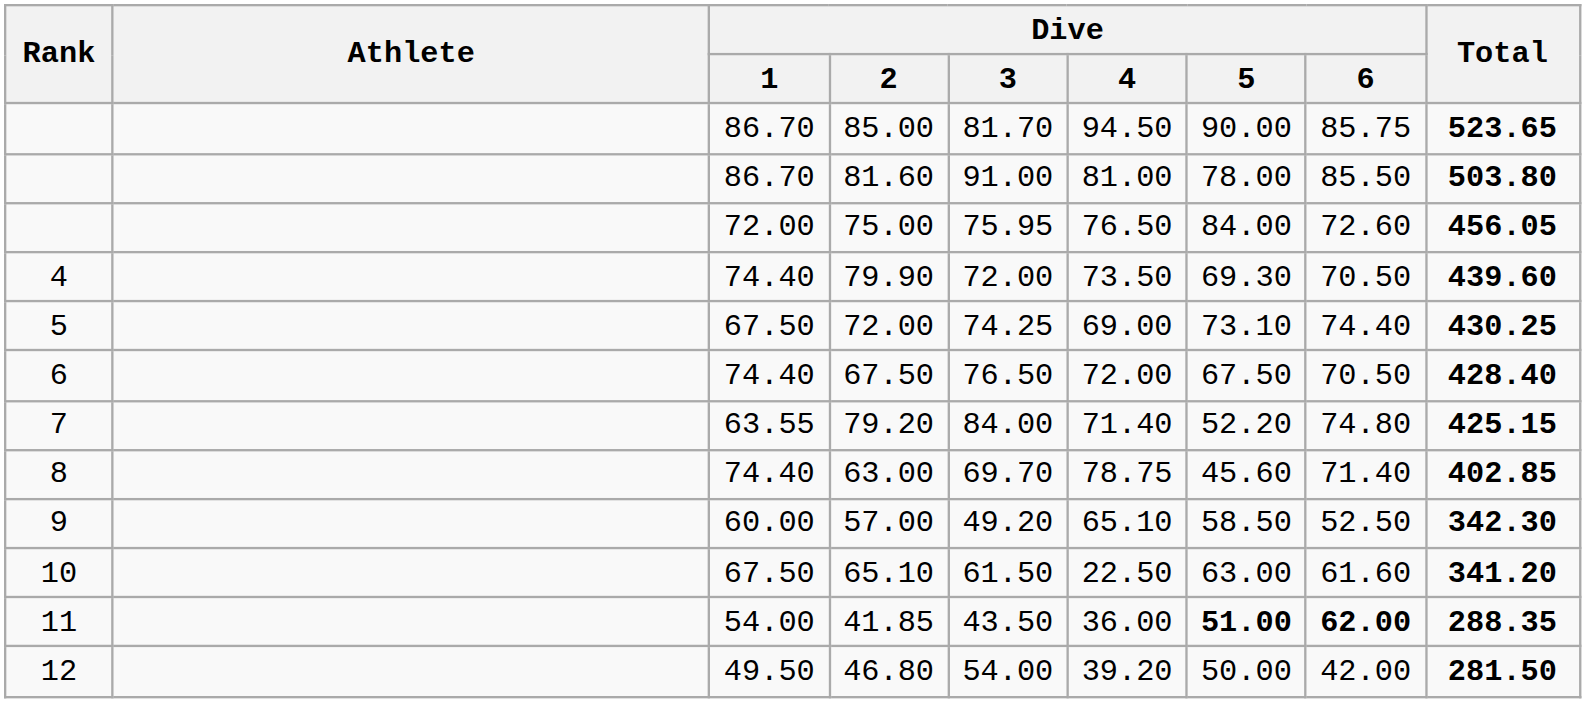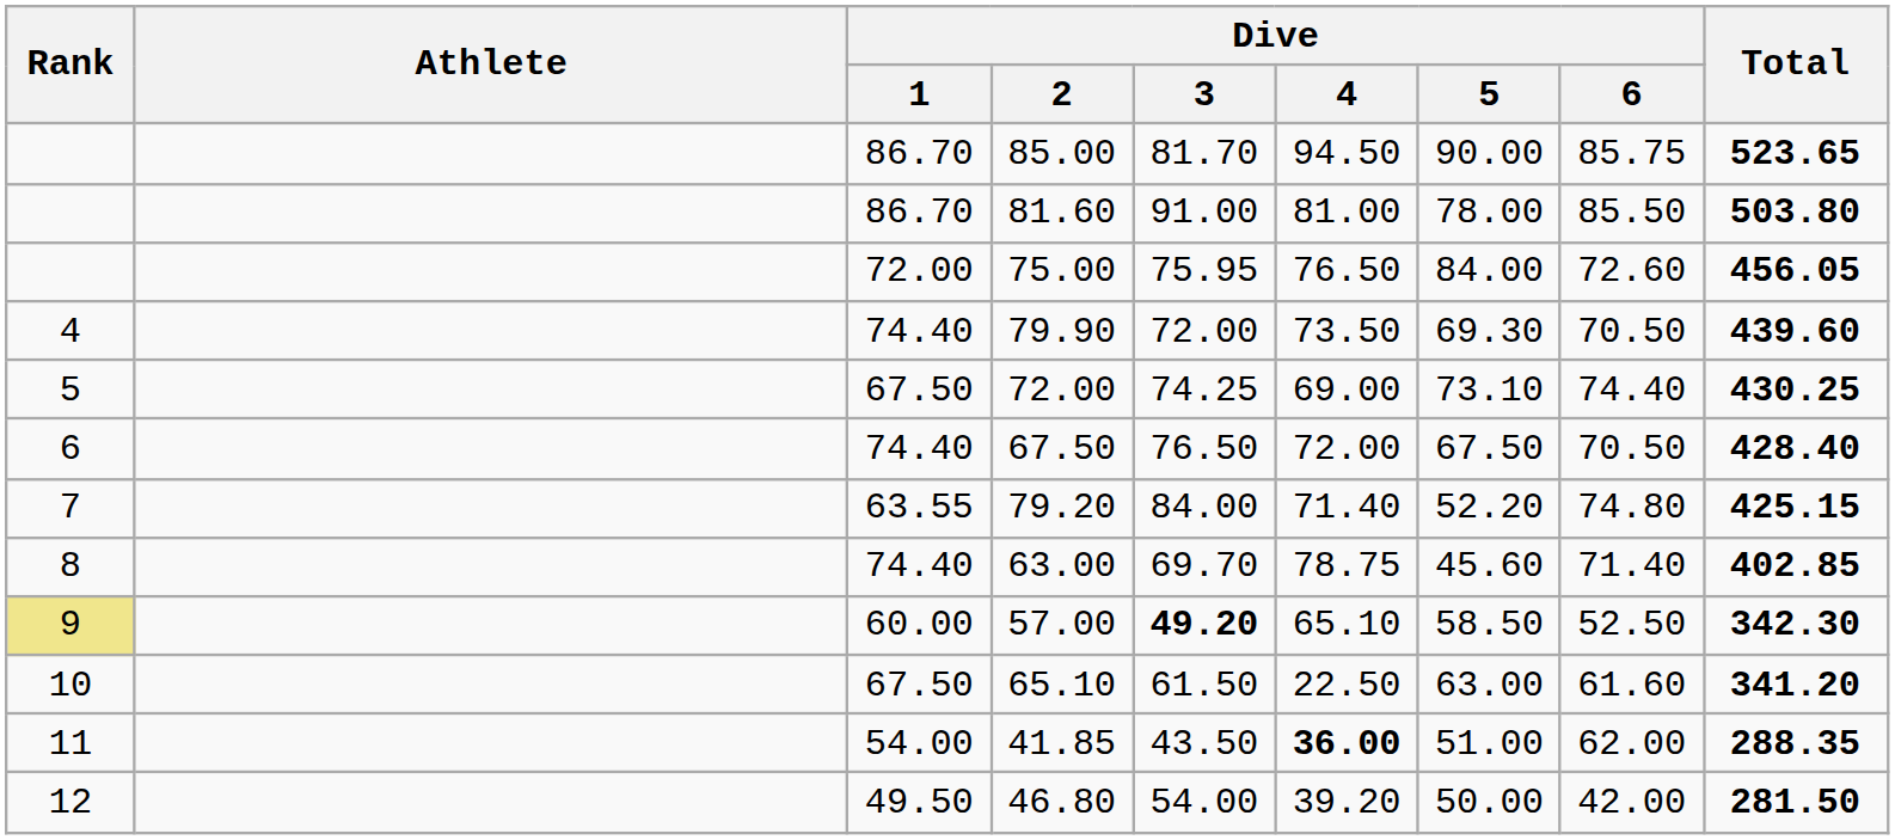57.00 | Rank: no background -> khaki background
57.00 | Dive / 3: normal -> bold
41.85 | Dive / 4: normal -> bold
41.85 | Dive / 5: bold -> normal
41.85 | Dive / 6: bold -> normal
